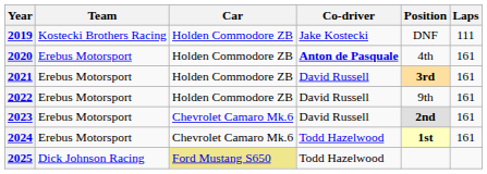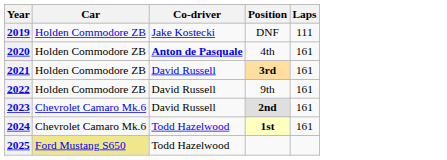- column: Team | Kostecki Brothers Racing | Erebus Motorsport | Erebus Motorsport | Erebus Motorsport | Erebus Motorsport | Erebus Motorsport | Dick Johnson Racing
